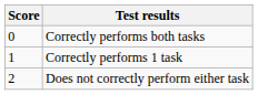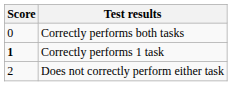Correctly performs 1 task | Score: normal -> bold
